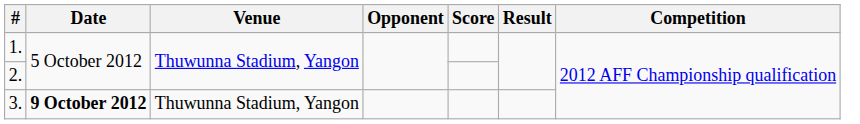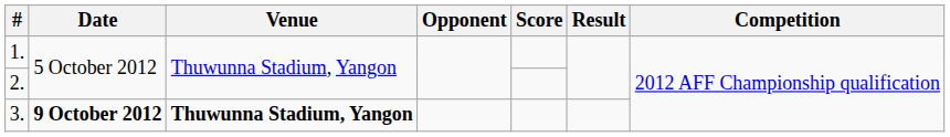3. | Venue: normal -> bold
